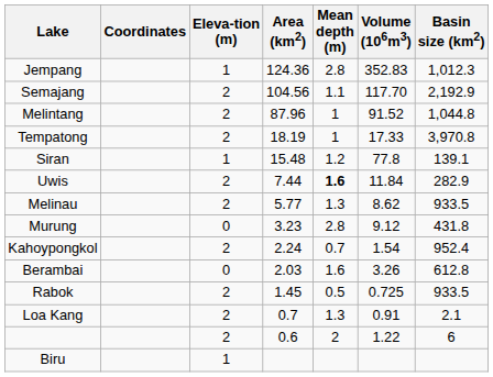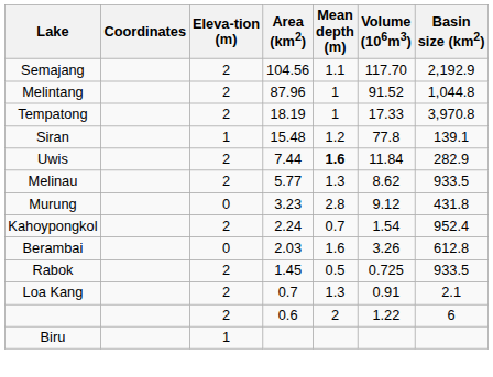- row: Jempang | 1 | 124.36 | 2.8 | 352.83 | 1,012.3
